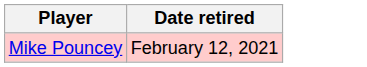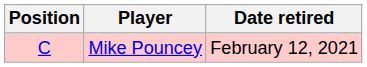+ column: Position | C
